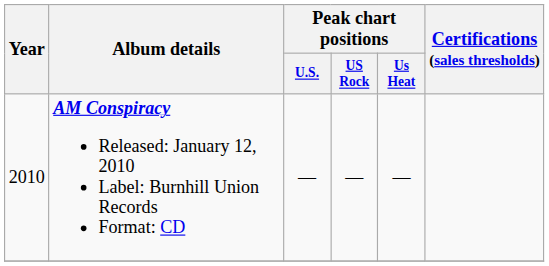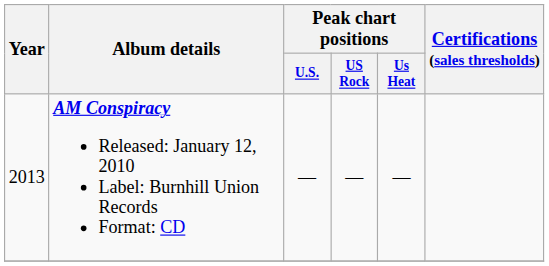row 3 | Year: 2010 -> 2013
